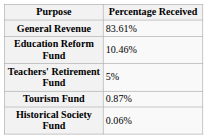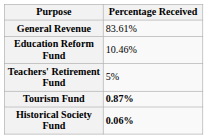Tourism Fund | Percentage Received: normal -> bold
Historical Society Fund | Percentage Received: normal -> bold
